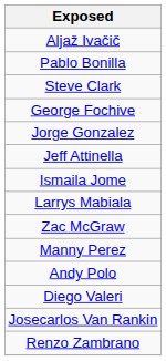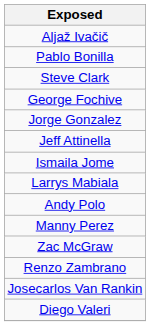row 10 | column 1: Zac McGraw -> Andy Polo
row 12 | column 1: Andy Polo -> Zac McGraw
row 13 | column 1: Diego Valeri -> Renzo Zambrano
row 15 | column 1: Renzo Zambrano -> Diego Valeri
